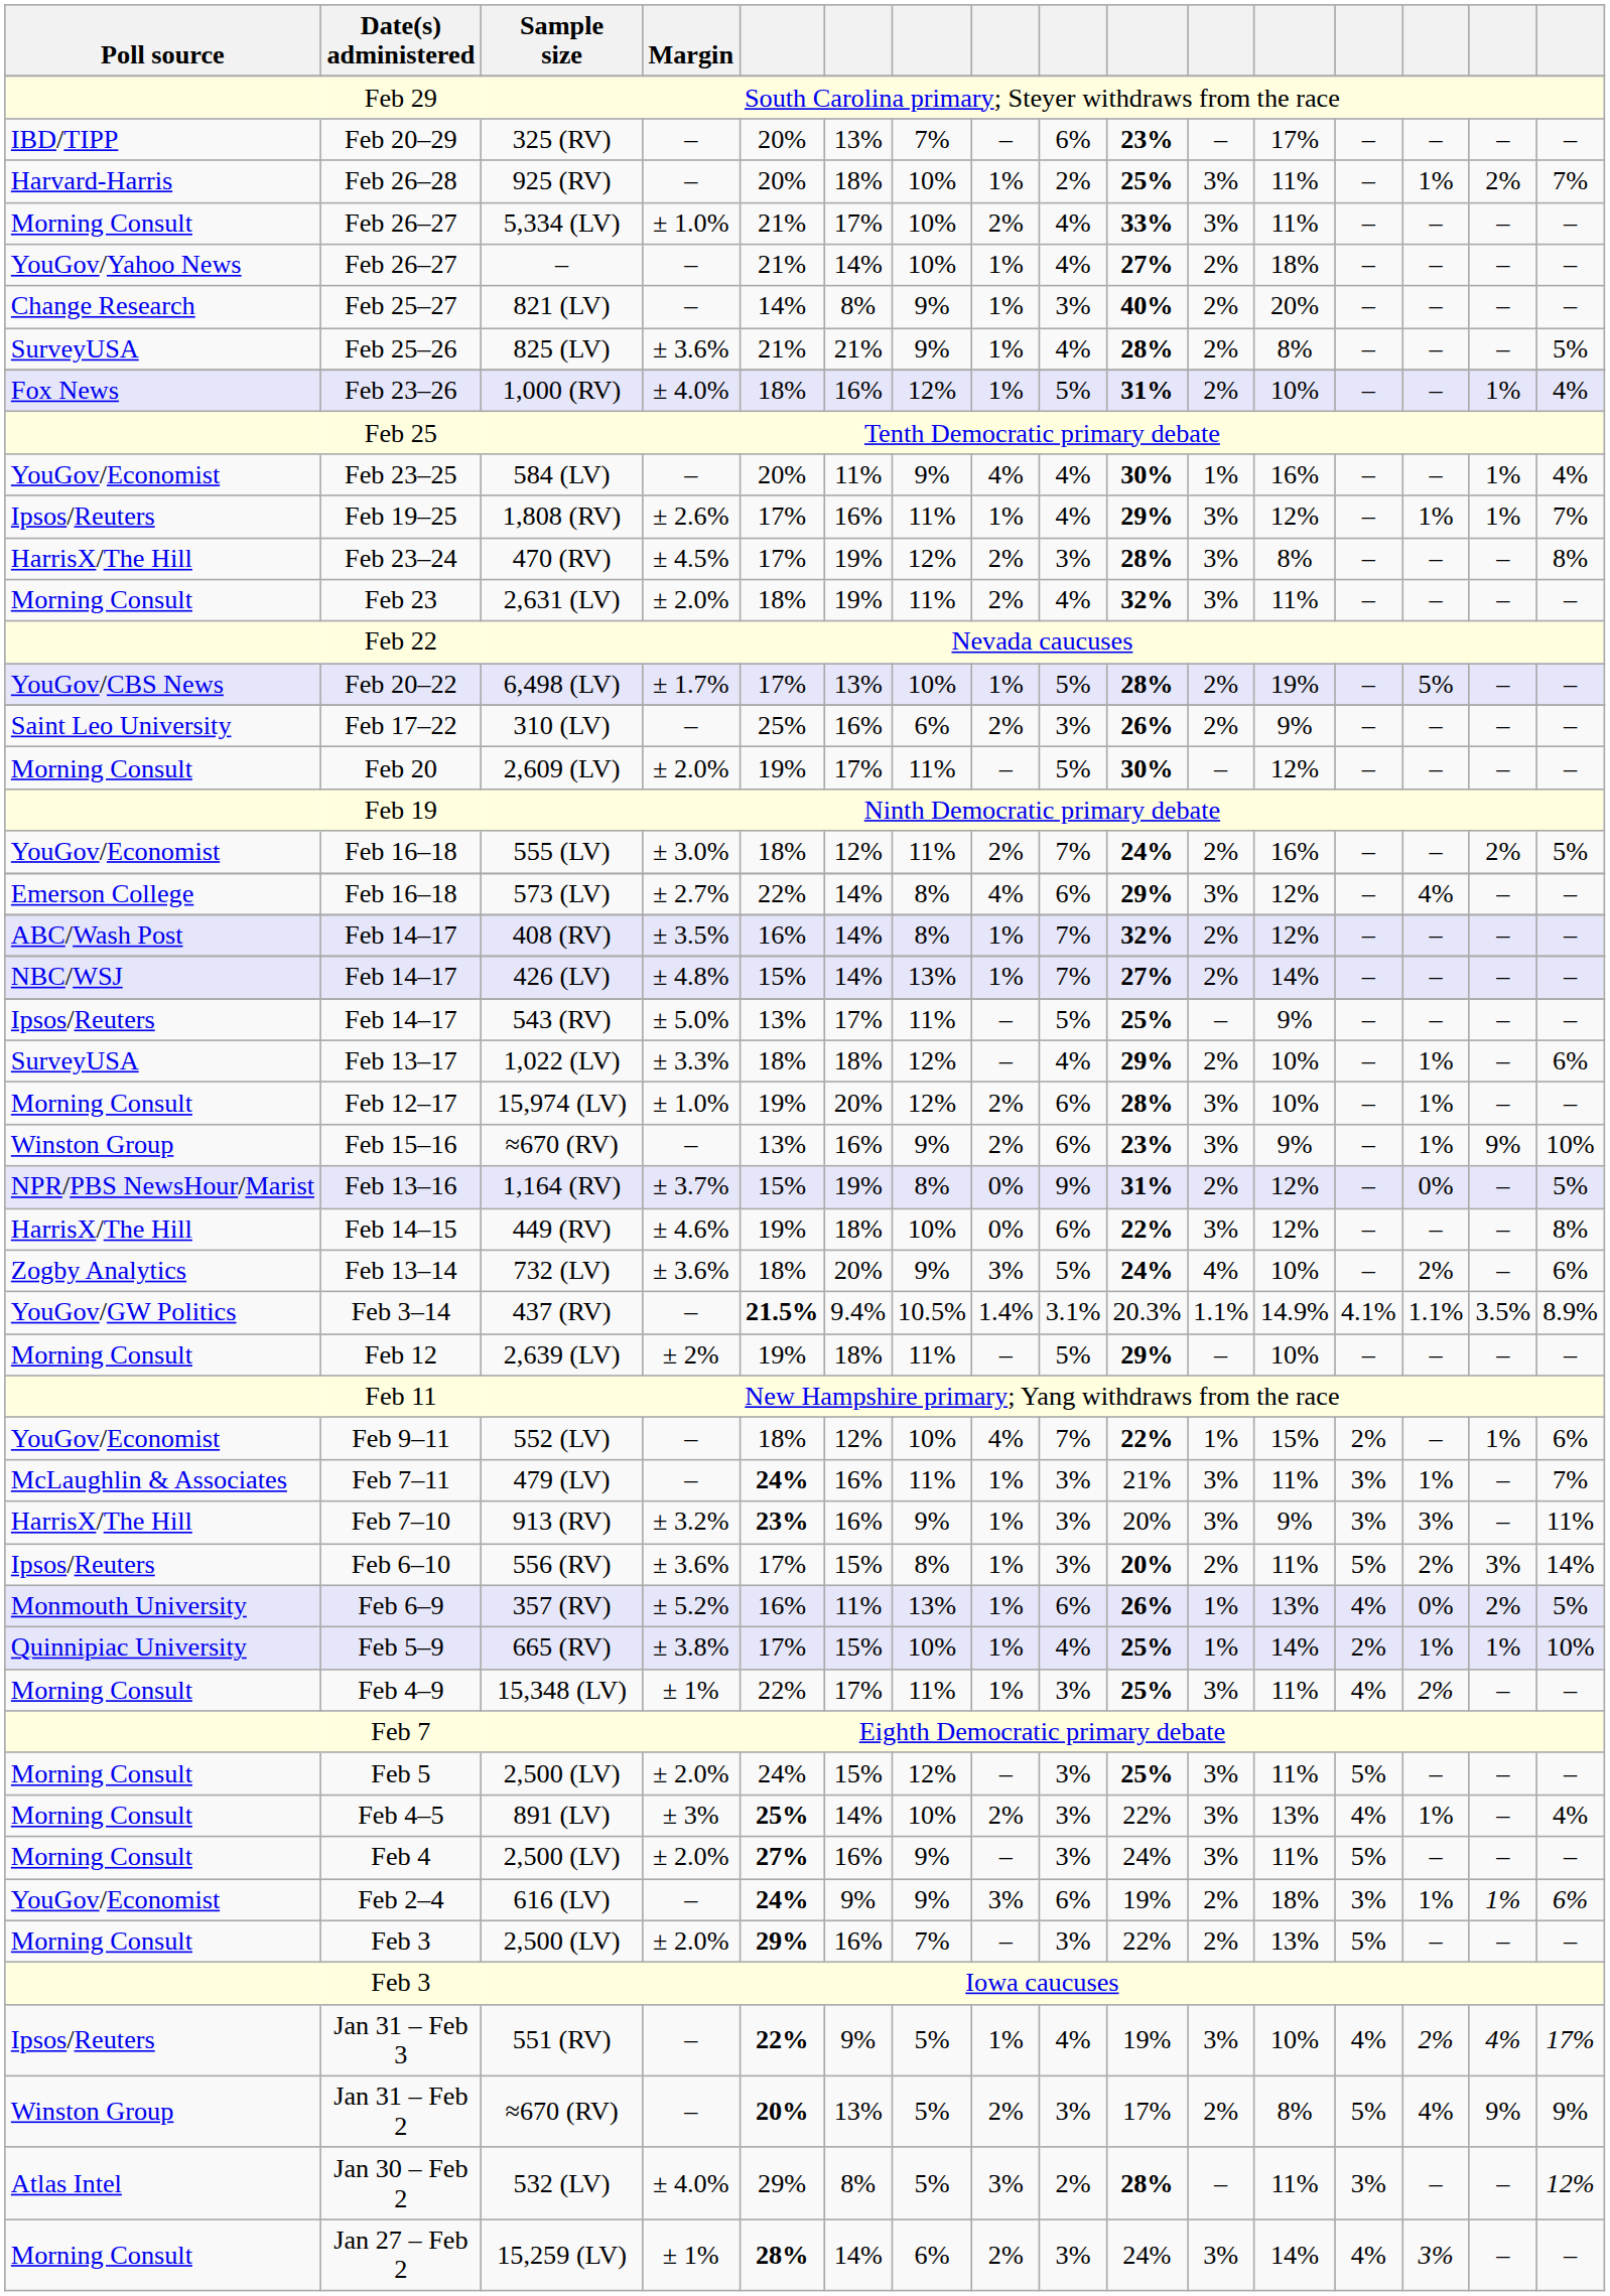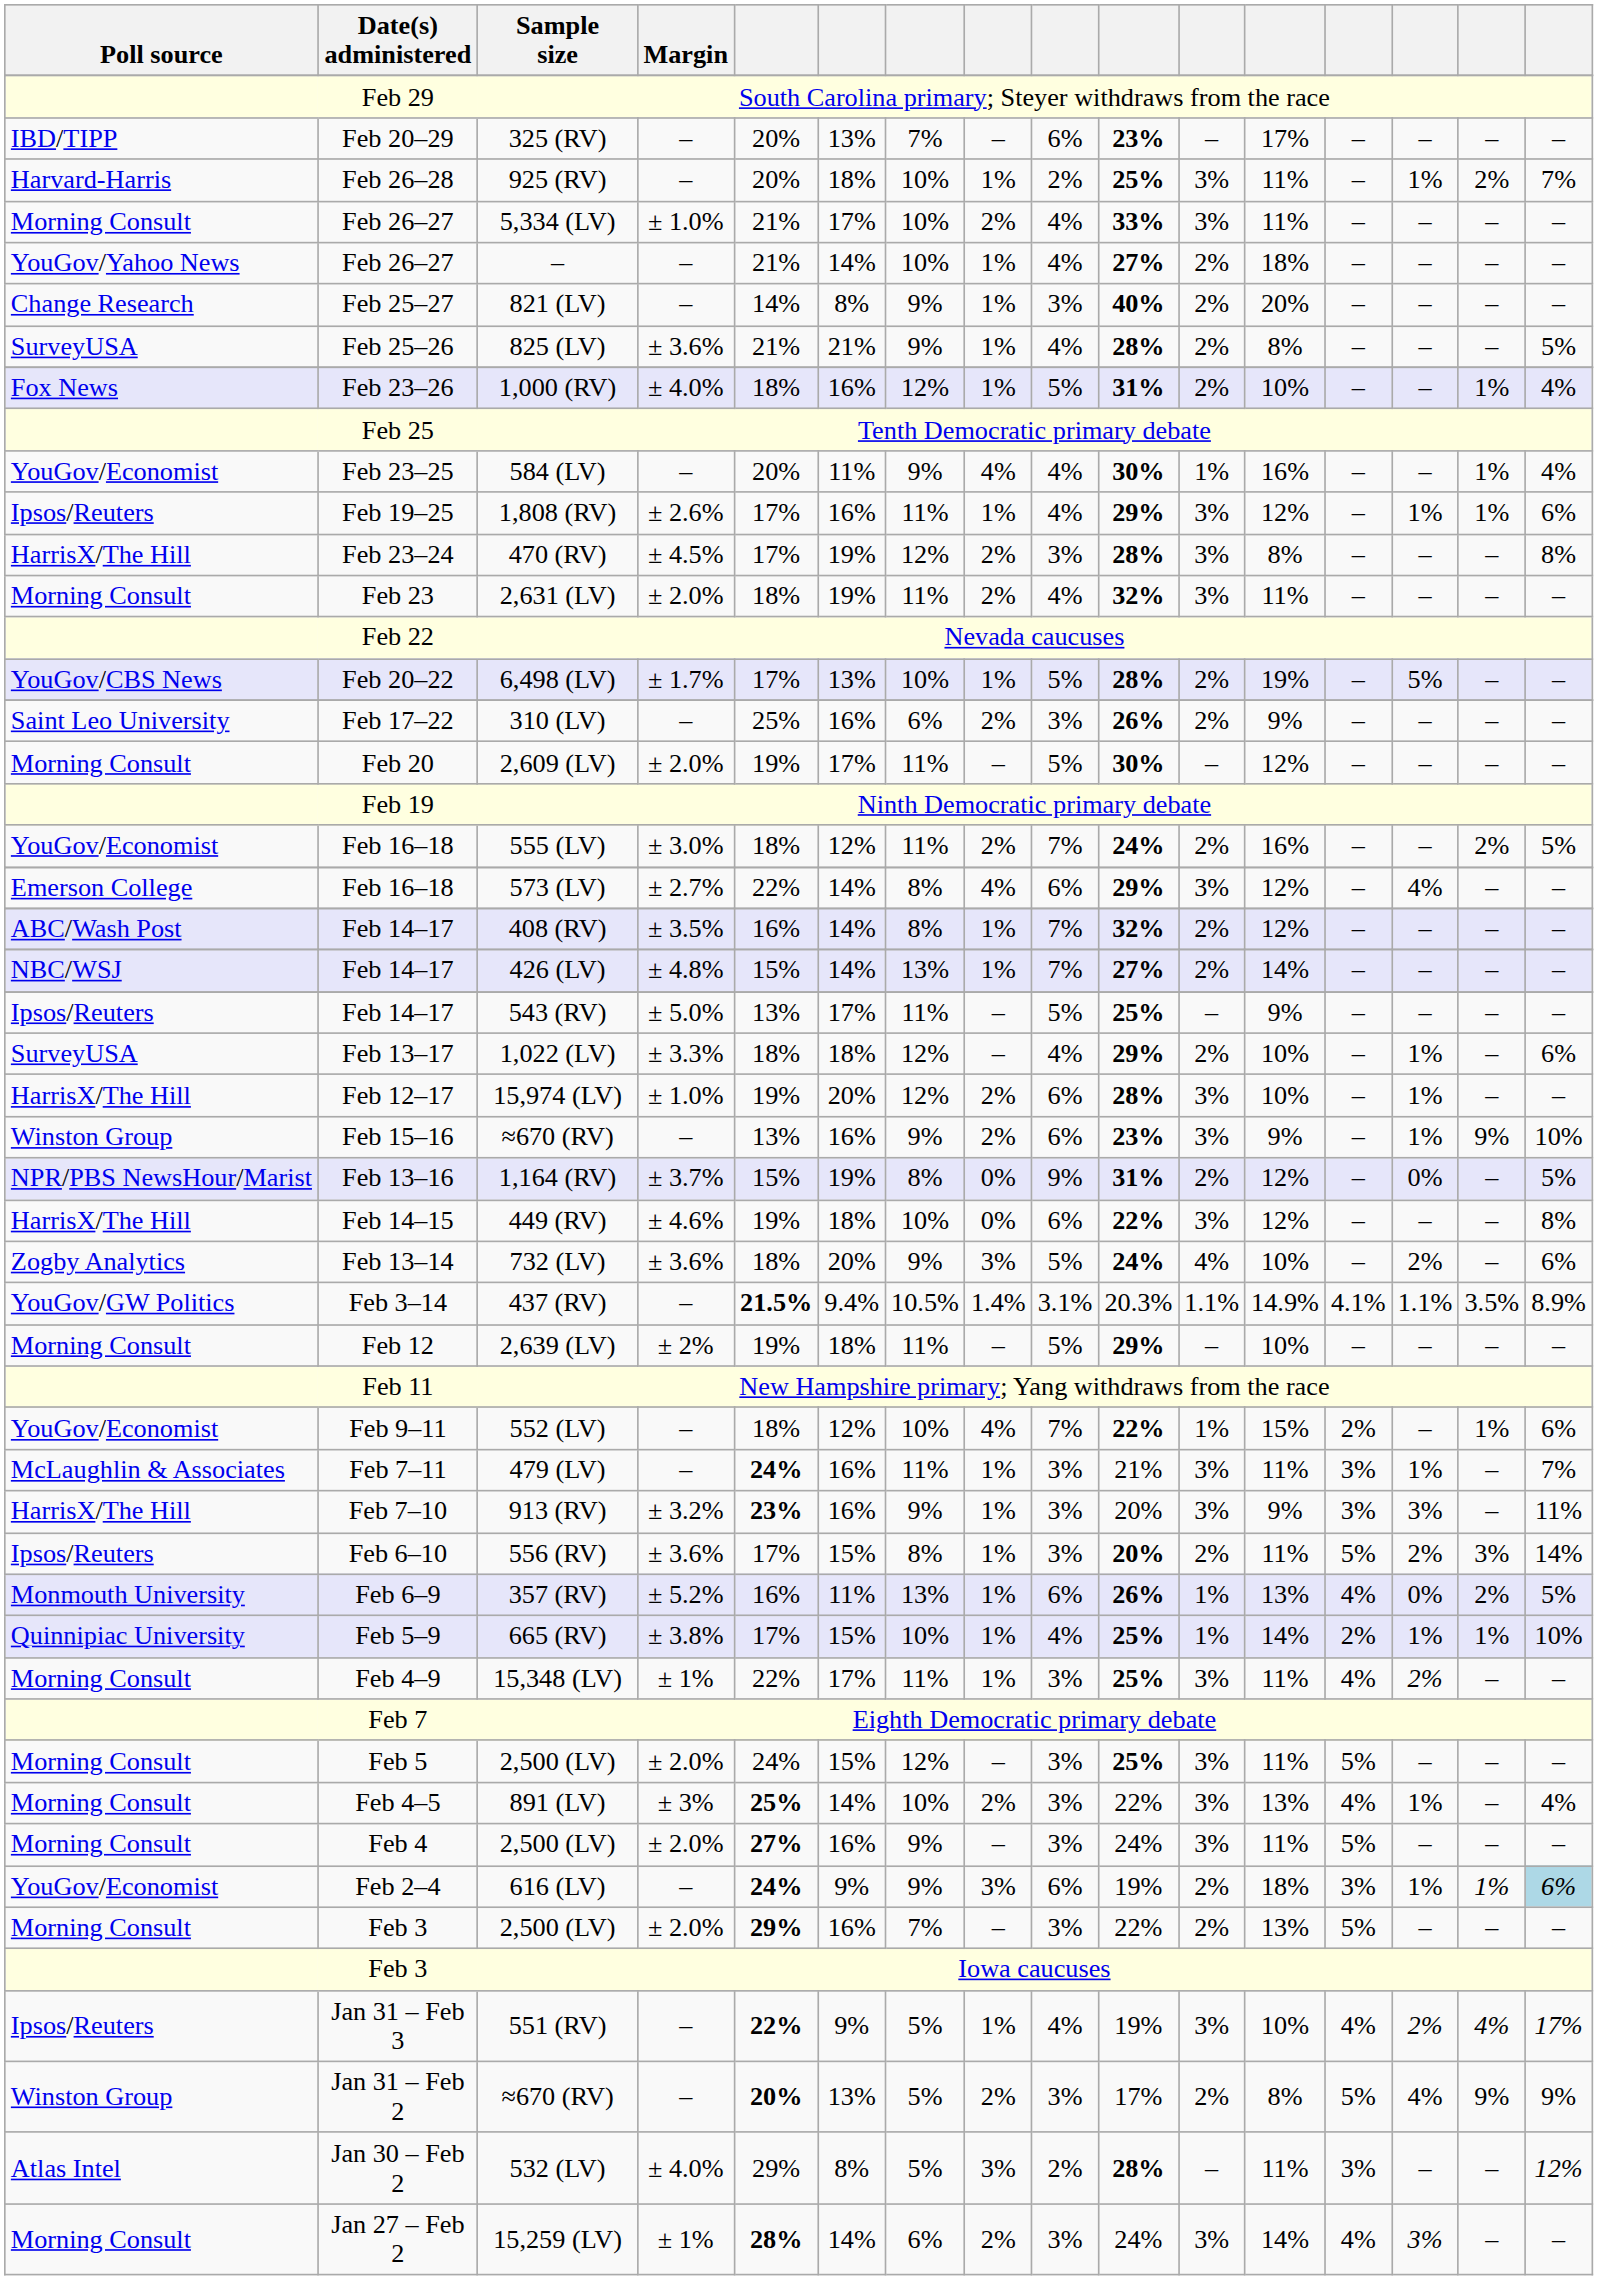1,808 (RV) | column 16: 7% -> 6%
15,974 (LV) | Poll source: Morning Consult -> HarrisX/The Hill
616 (LV) | column 16: no background -> lightblue background
